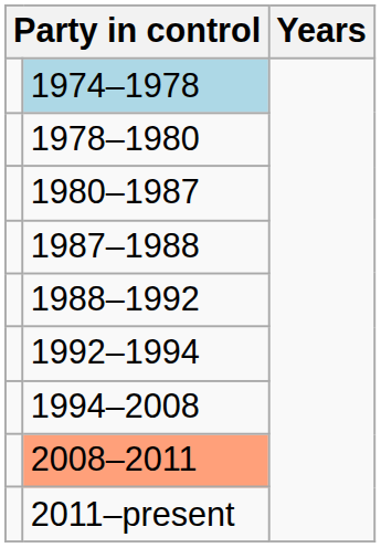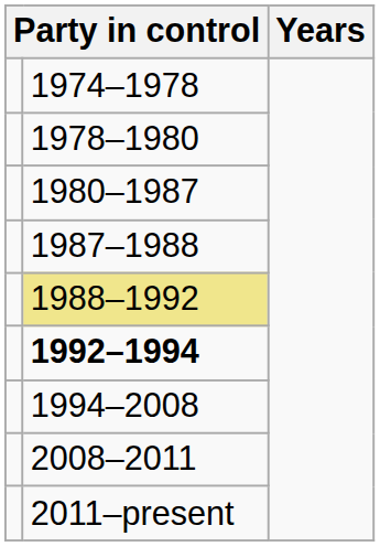1974–1978 | column 2: lightblue background -> no background
1988–1992 | column 2: no background -> khaki background
1992–1994 | column 2: normal -> bold
2008–2011 | column 2: lightsalmon background -> no background
